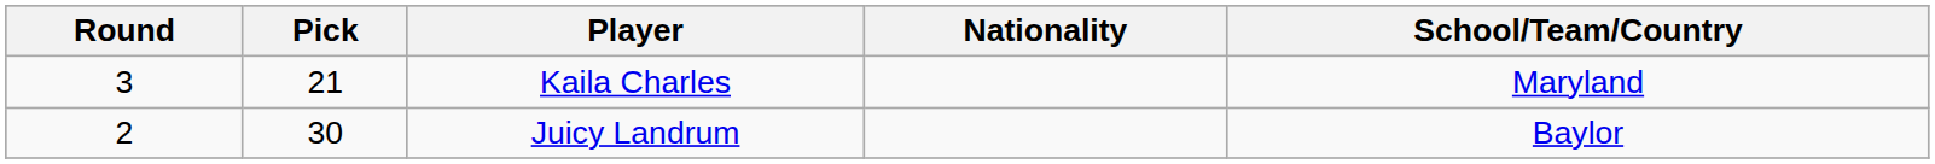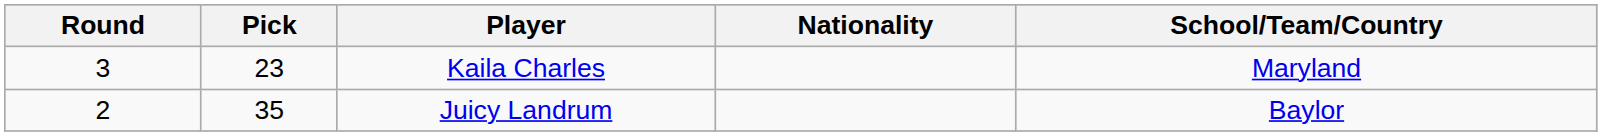Kaila Charles | Pick: 21 -> 23
Juicy Landrum | Pick: 30 -> 35
